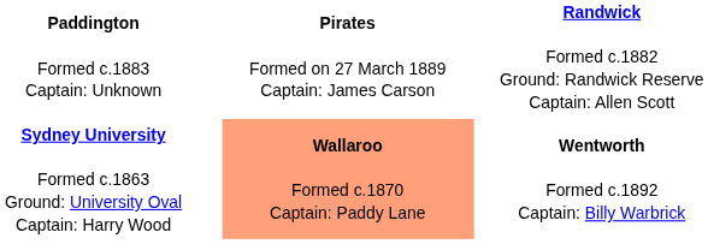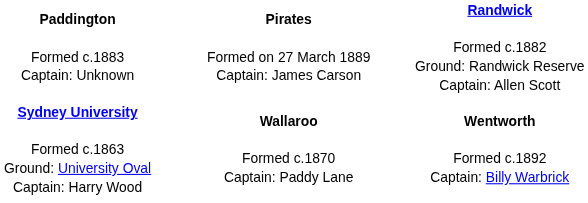row 2 | column 2: lightsalmon background -> no background
